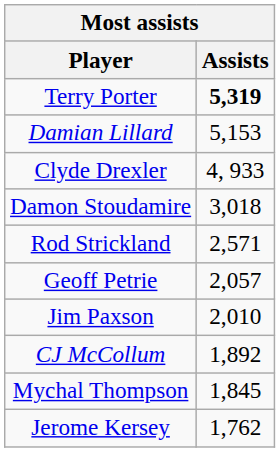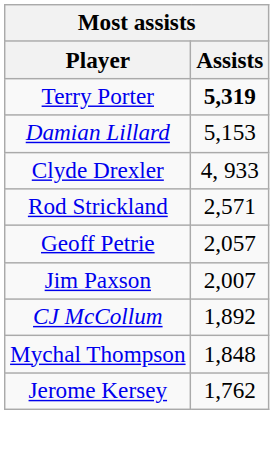- row: Damon Stoudamire | 3,018
Jim Paxson | Assists: 2,010 -> 2,007
Mychal Thompson | Assists: 1,845 -> 1,848
